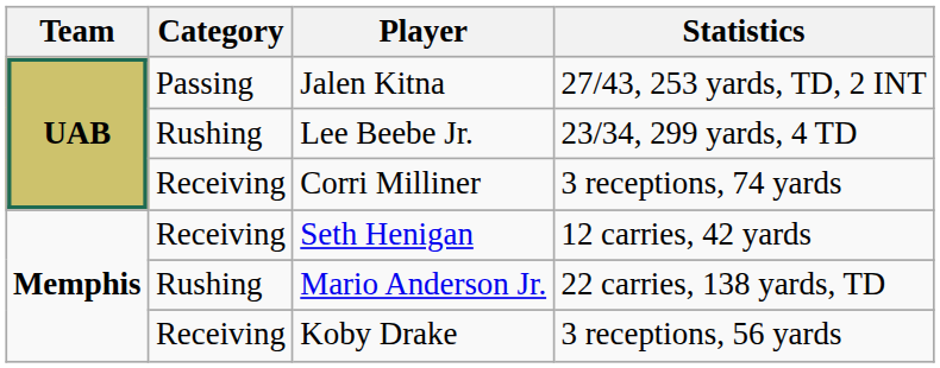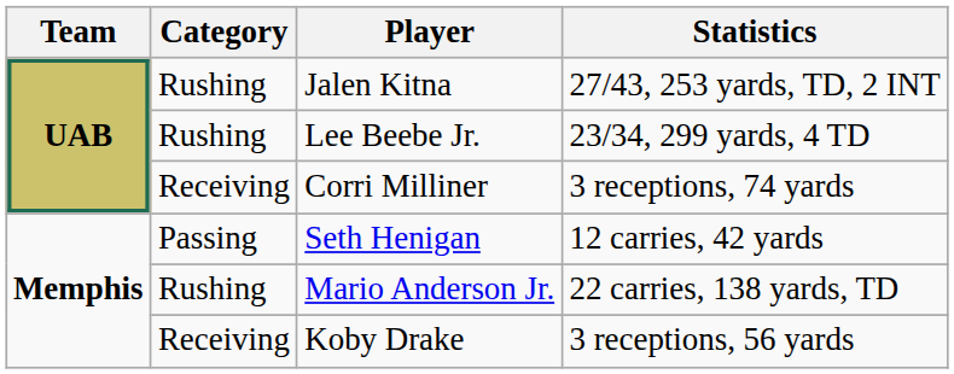Jalen Kitna | Category: Passing -> Rushing
Seth Henigan | Category: Receiving -> Passing
